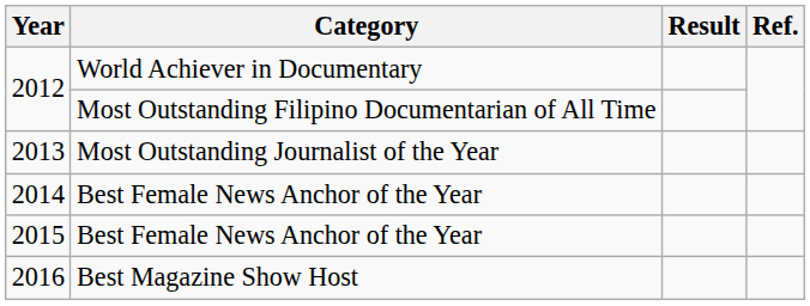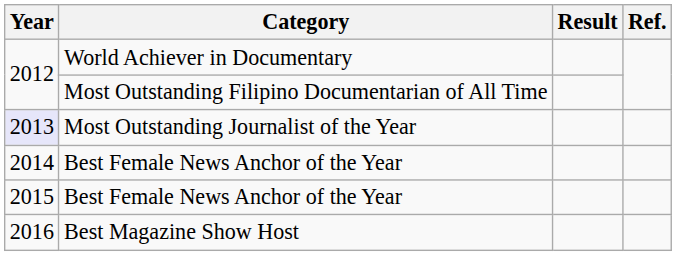2013 | Year: no background -> lavender background
